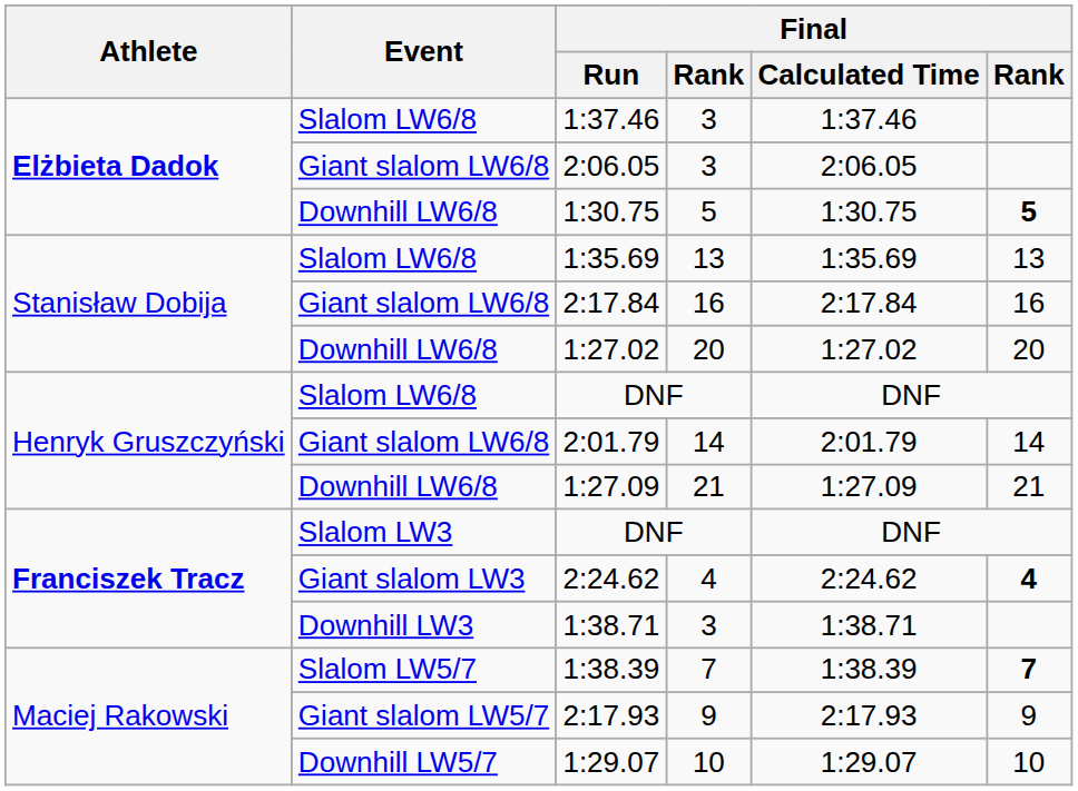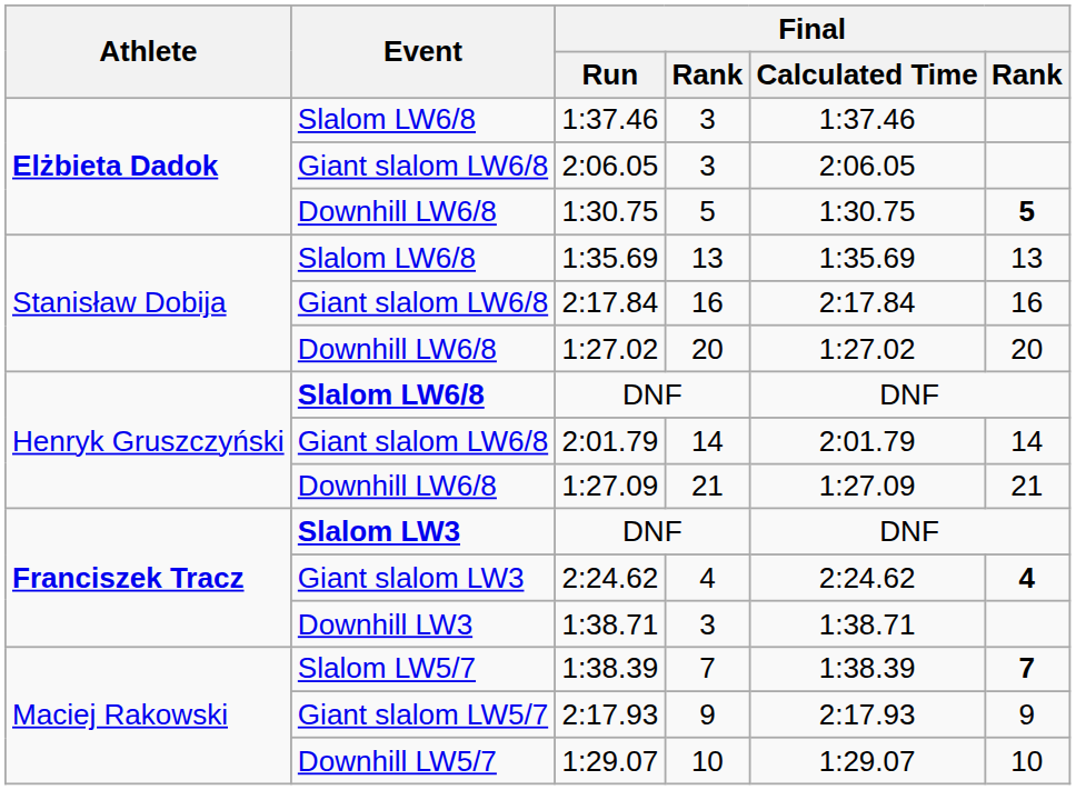Slalom LW6/8 / DNF | Event: normal -> bold
Slalom LW3 / DNF | Event: normal -> bold
